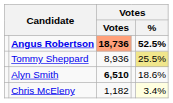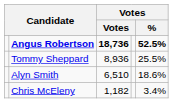Angus Robertson | column 3: lightsalmon background -> no background
Tommy Sheppard | Votes / %: khaki background -> no background
Alyn Smith | column 3: bold -> normal
Chris McEleny | Votes / %: lightyellow background -> no background
